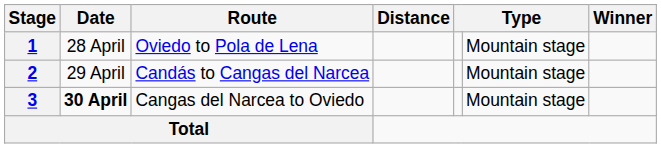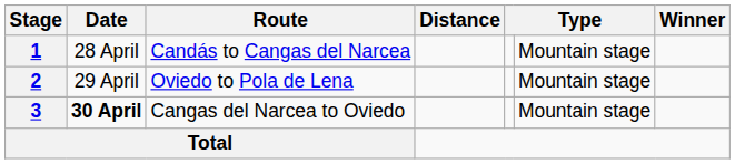1 | Route: Oviedo to Pola de Lena -> Candás to Cangas del Narcea
2 | Route: Candás to Cangas del Narcea -> Oviedo to Pola de Lena
